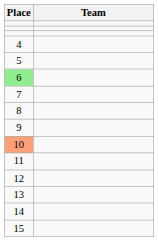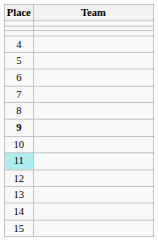row 7 | Place: lightgreen background -> no background
row 10 | Place: normal -> bold
row 11 | Place: lightsalmon background -> no background
row 12 | Place: no background -> paleturquoise background
